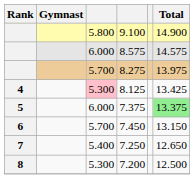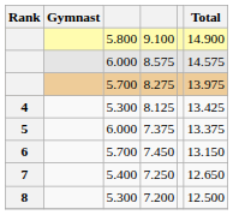8.125 | column 3: pink background -> no background
7.375 | Total: lightgreen background -> no background
